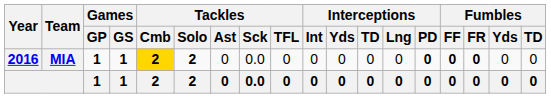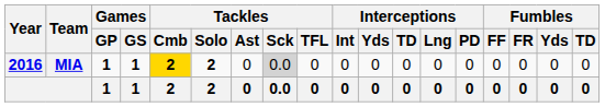MIA | Tackles / Sck: no background -> lightgrey background
MIA | Interceptions / PD: bold -> normal
MIA | Fumbles / FF: bold -> normal
MIA | Fumbles / FR: bold -> normal
